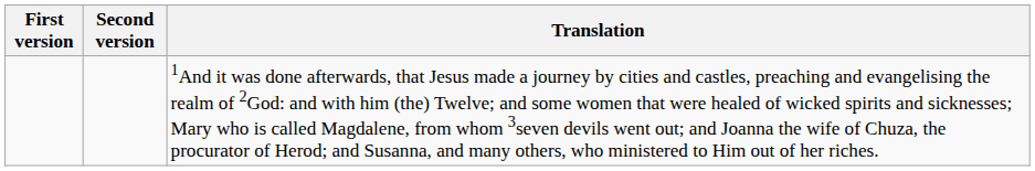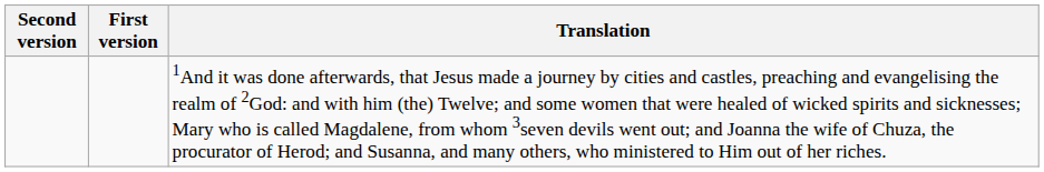columns swapped: First version <-> Second version
